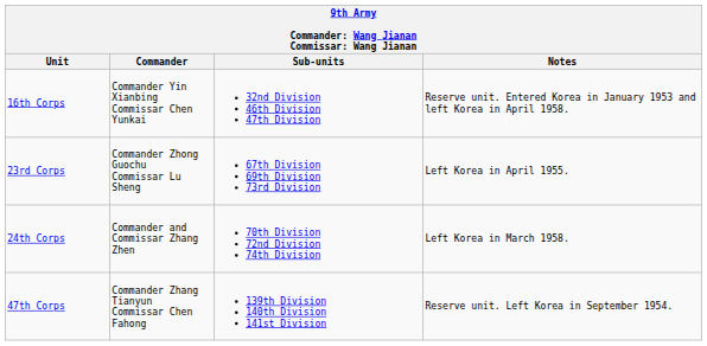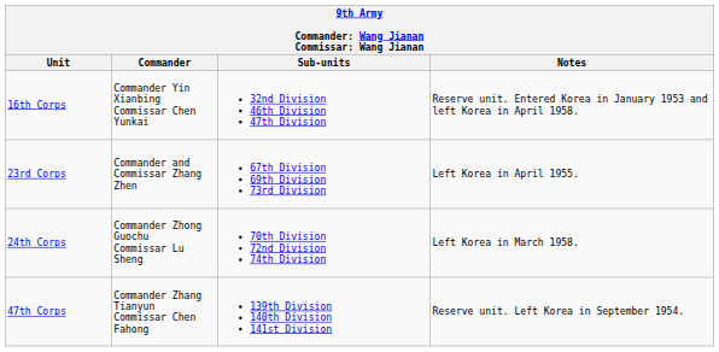23rd Corps | Commander: Commander Zhong Guochu Commissar Lu Sheng -> Commander and Commissar Zhang Zhen
24th Corps | Commander: Commander and Commissar Zhang Zhen -> Commander Zhong Guochu Commissar Lu Sheng
